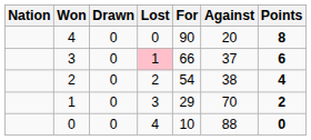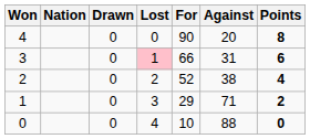columns swapped: Nation <-> Won
row 3 | Against: 37 -> 31
row 4 | For: 54 -> 52
row 5 | Against: 70 -> 71
